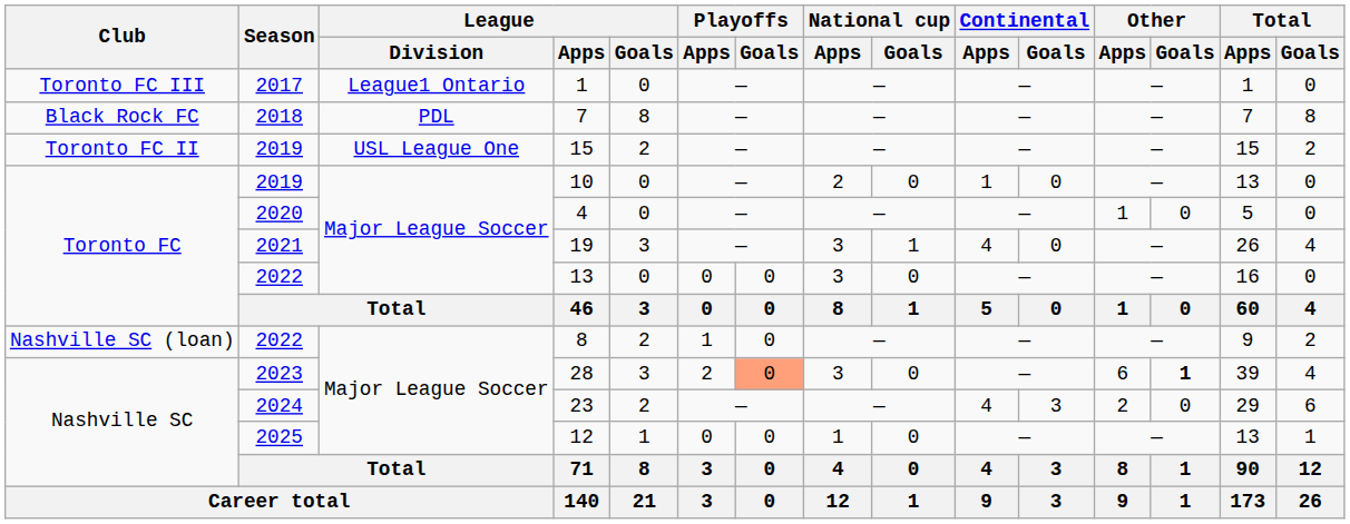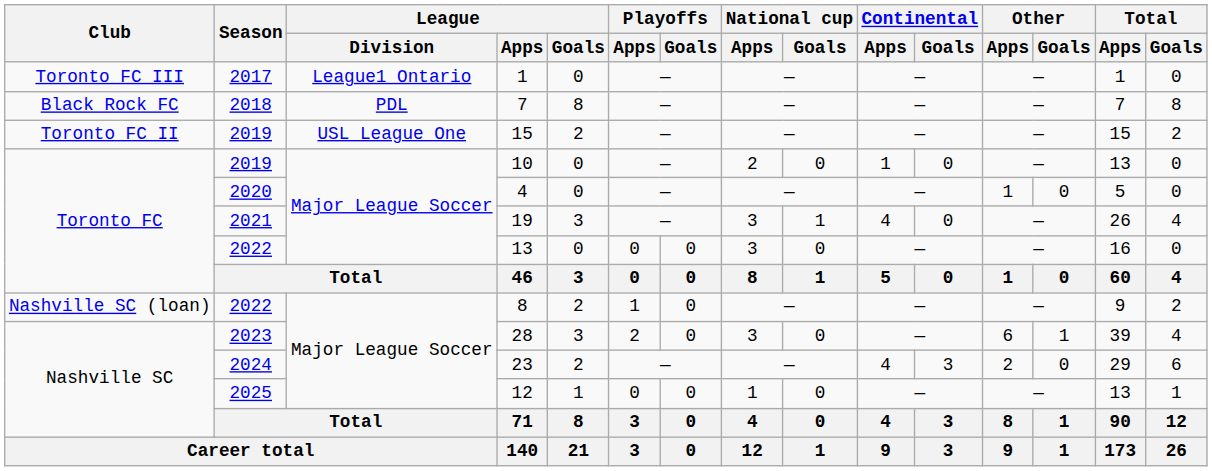28 | Playoffs / Goals: lightsalmon background -> no background
28 | Other / Goals: bold -> normal
